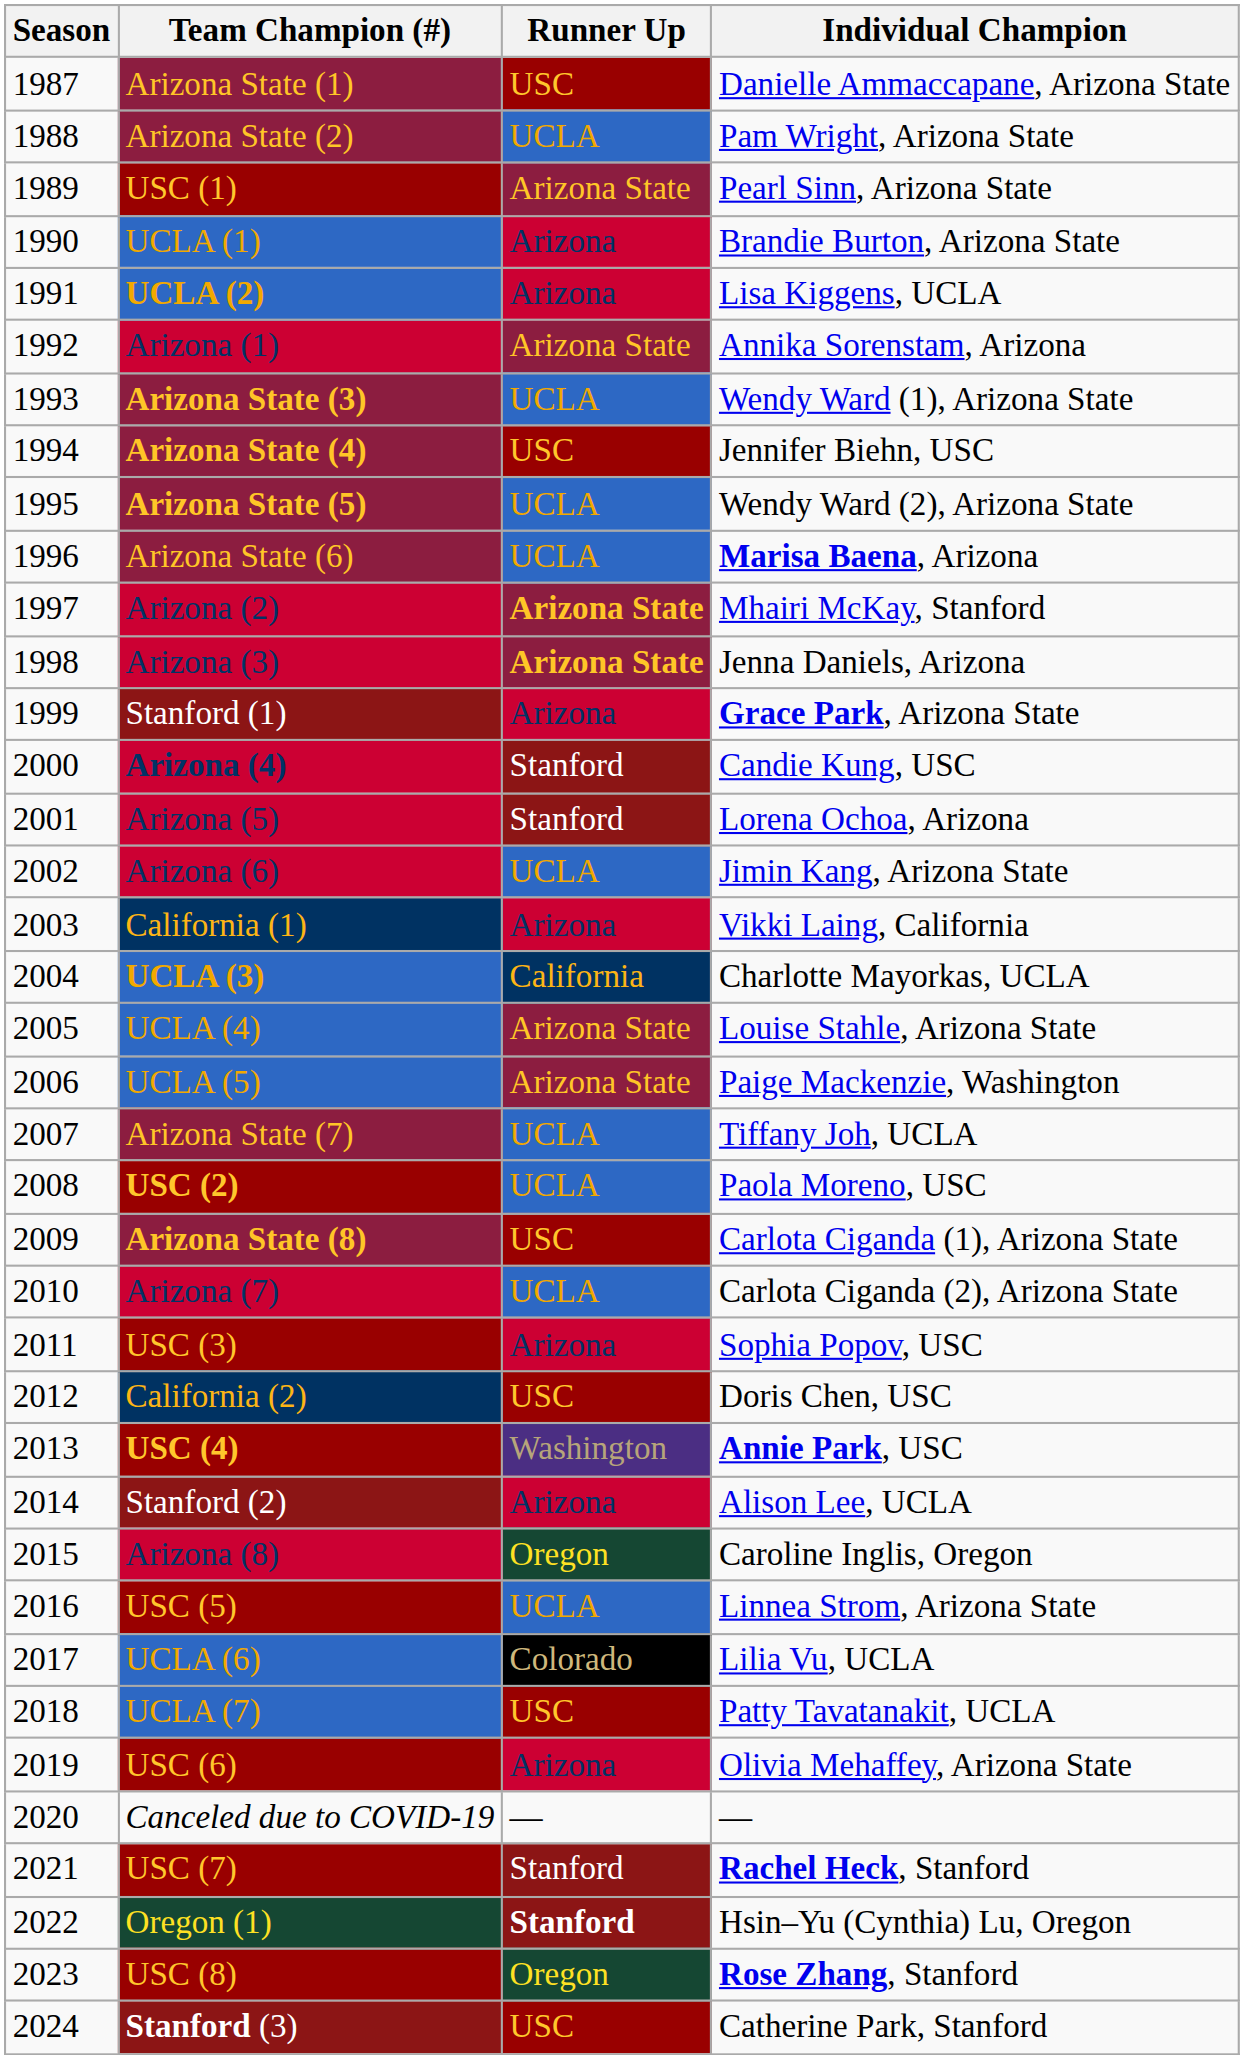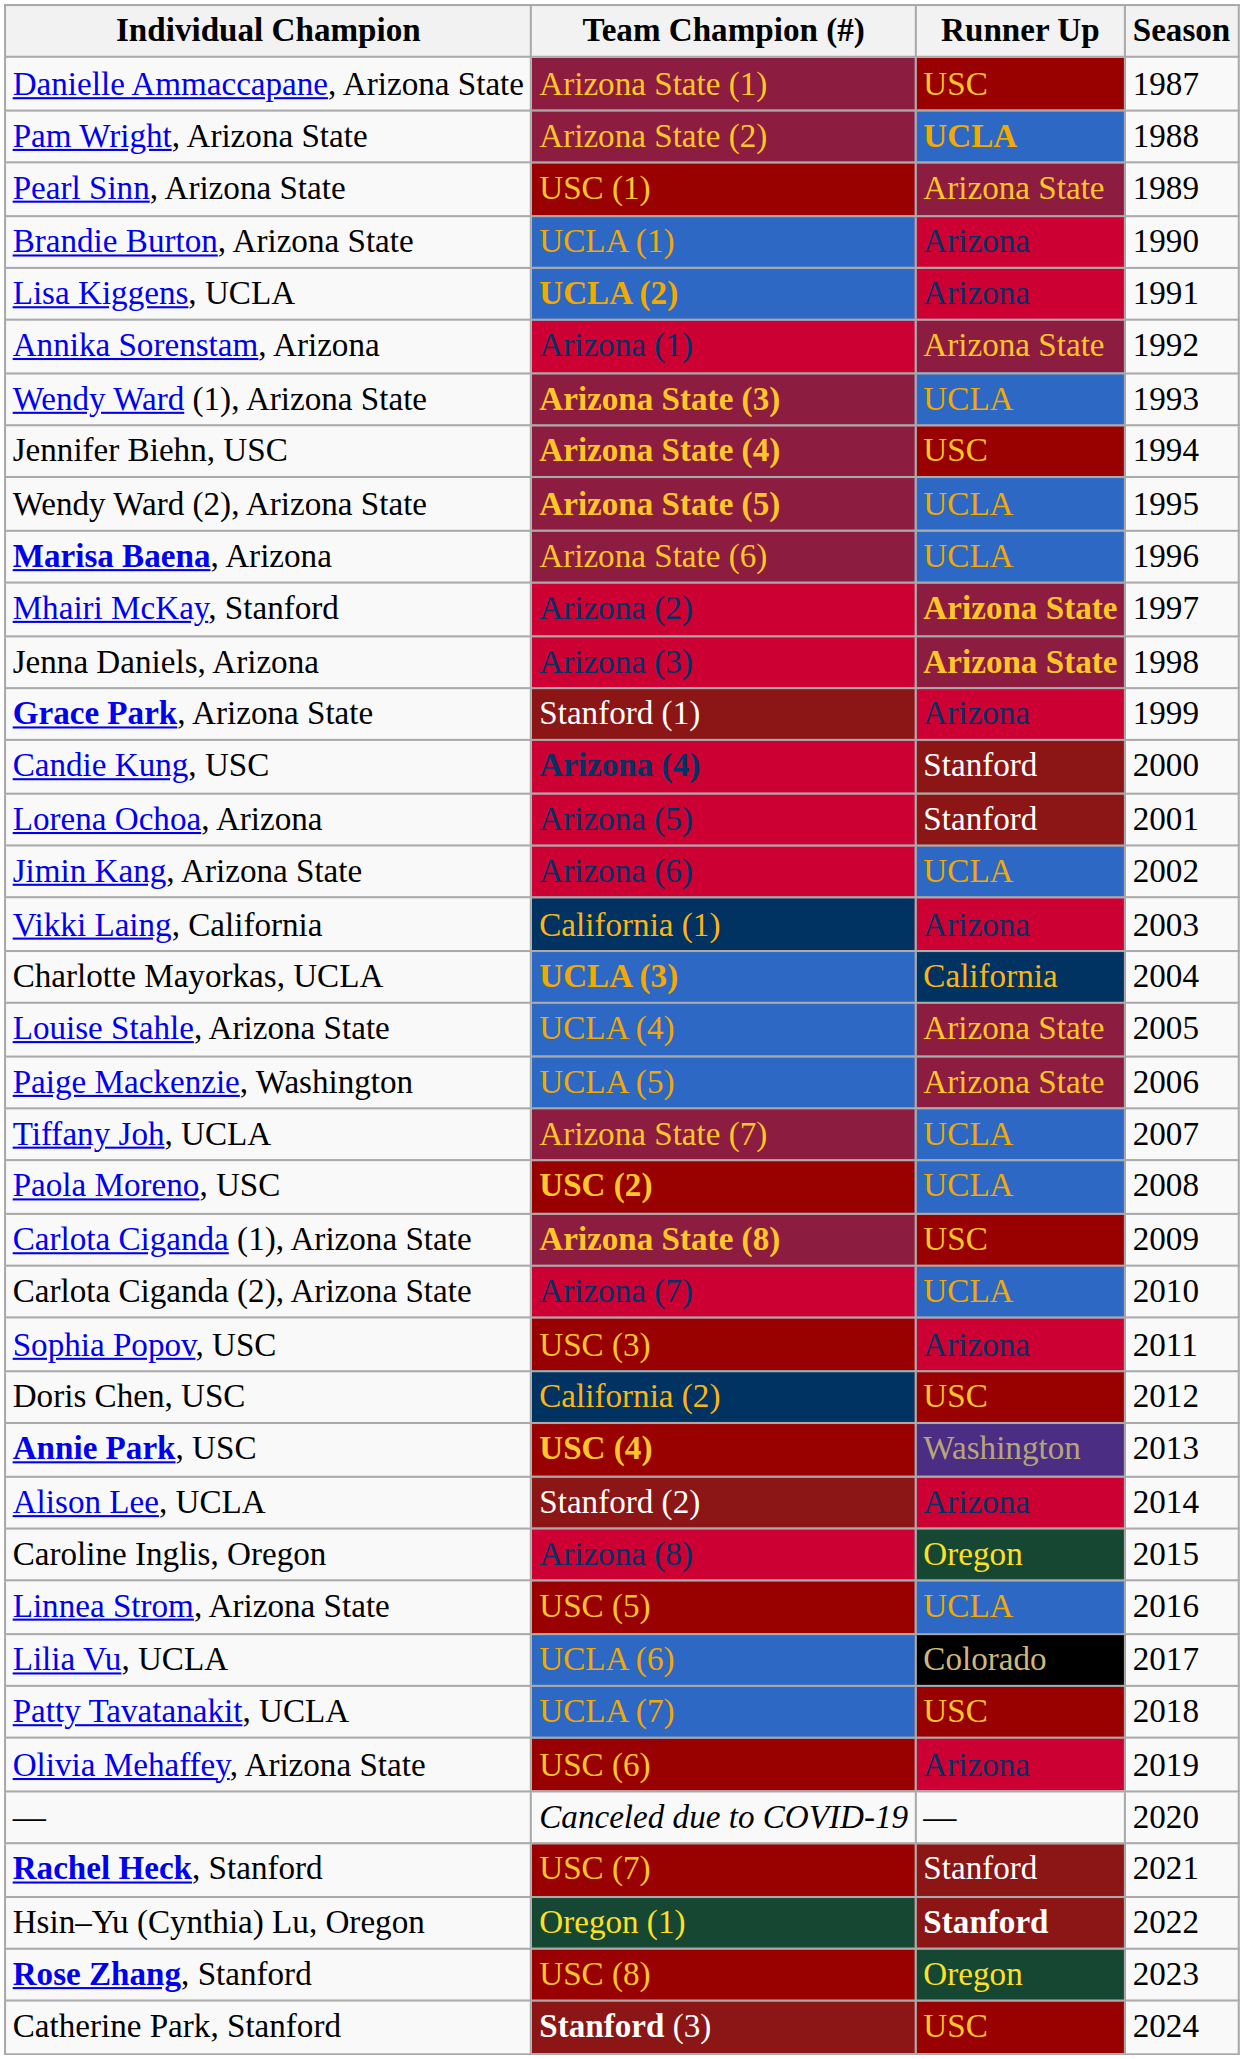columns swapped: Season <-> Individual Champion
Arizona State (2) | Runner Up: normal -> bold
